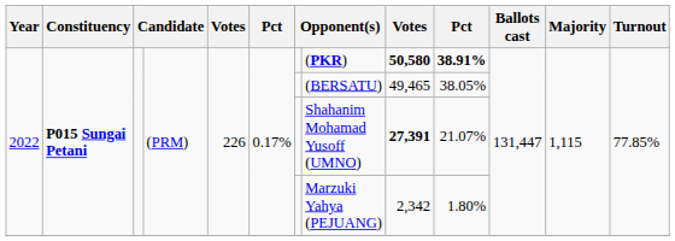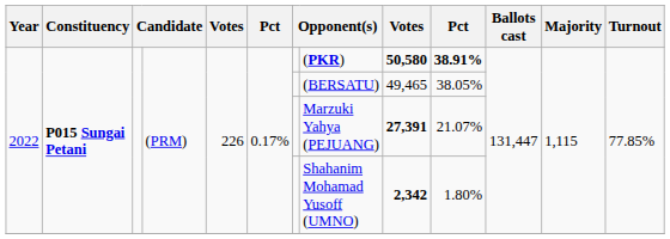row 4 | column 8: Shahanim Mohamad Yusoff (UMNO) -> Marzuki Yahya (PEJUANG)
row 5 | column 8: Marzuki Yahya (PEJUANG) -> Shahanim Mohamad Yusoff (UMNO)
row 5 | column 9: normal -> bold
